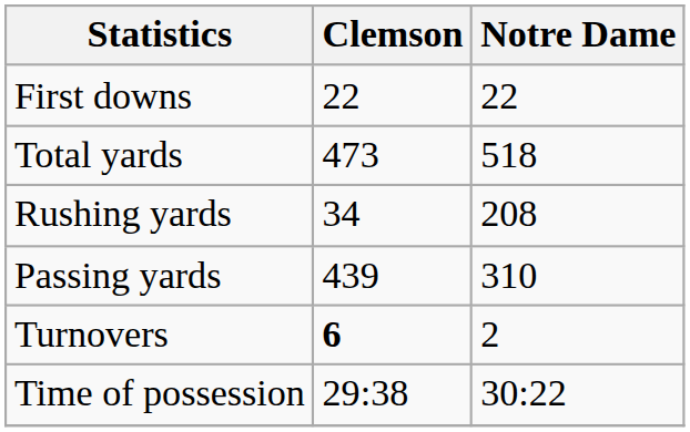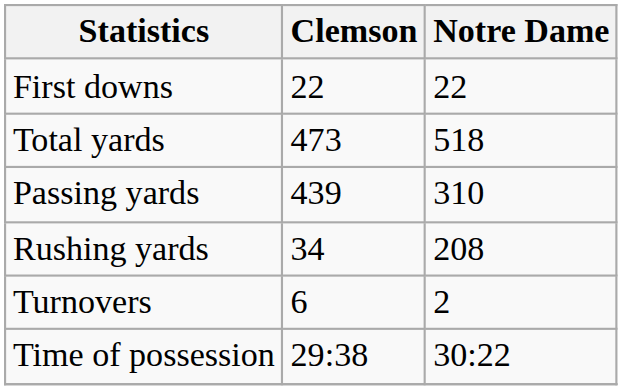rows swapped: Rushing yards <-> Passing yards
Turnovers | Clemson: bold -> normal
